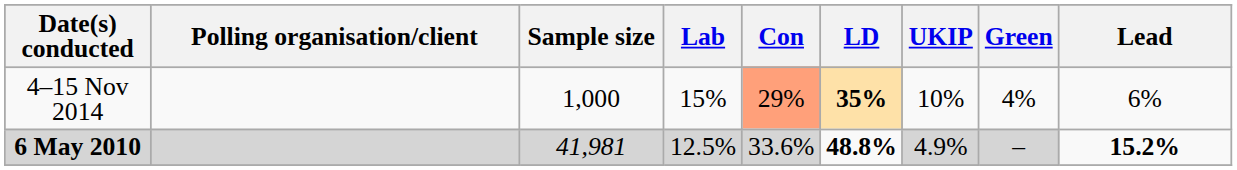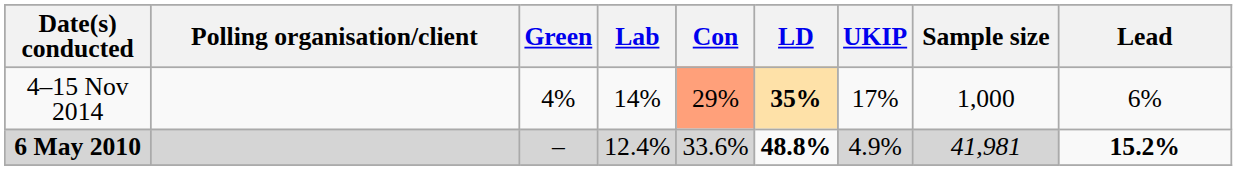columns swapped: Sample size <-> Green
4–15 Nov 2014 | Lab: 15% -> 14%
4–15 Nov 2014 | UKIP: 10% -> 17%
6 May 2010 | Lab: 12.5% -> 12.4%
